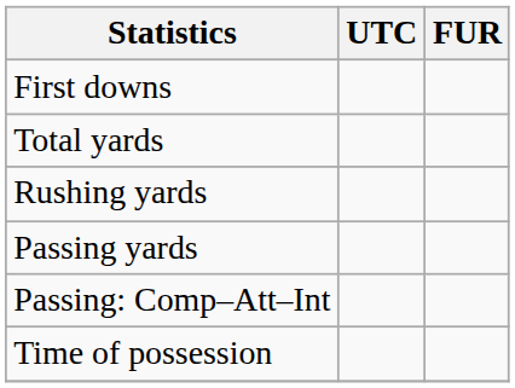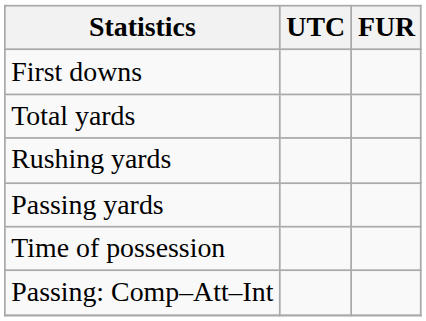rows swapped: Passing: Comp–Att–Int <-> Time of possession
